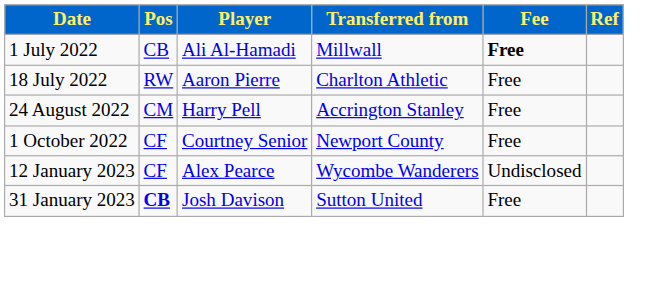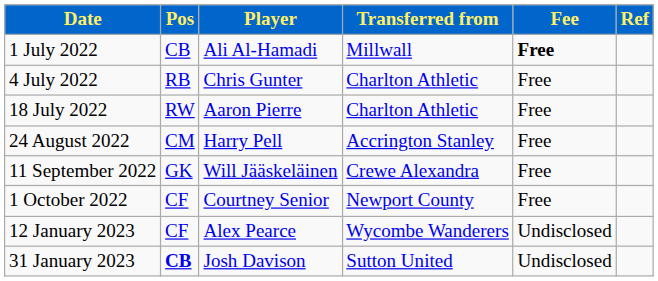+ row: 4 July 2022 | RB | Chris Gunter | Charlton Athletic | Free
+ row: 11 September 2022 | GK | Will Jääskeläinen | Crewe Alexandra | Free
31 January 2023 | Fee: Free -> Undisclosed
